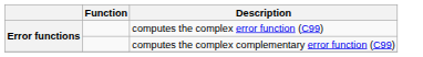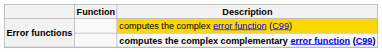computes the complex error function (C99) | Description: no background -> gold background
computes the complex complementary error function (C99) | Description: normal -> bold
